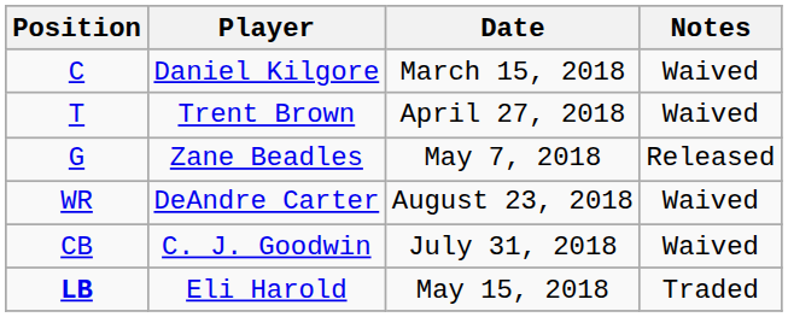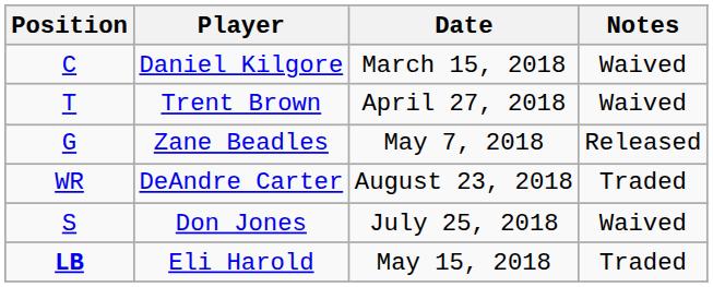DeAndre Carter | Notes: Waived -> Traded
+ row: S | Don Jones | July 25, 2018 | Waived
- row: CB | C. J. Goodwin | July 31, 2018 | Waived
